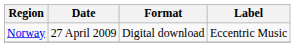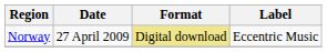Norway | Format: no background -> khaki background
